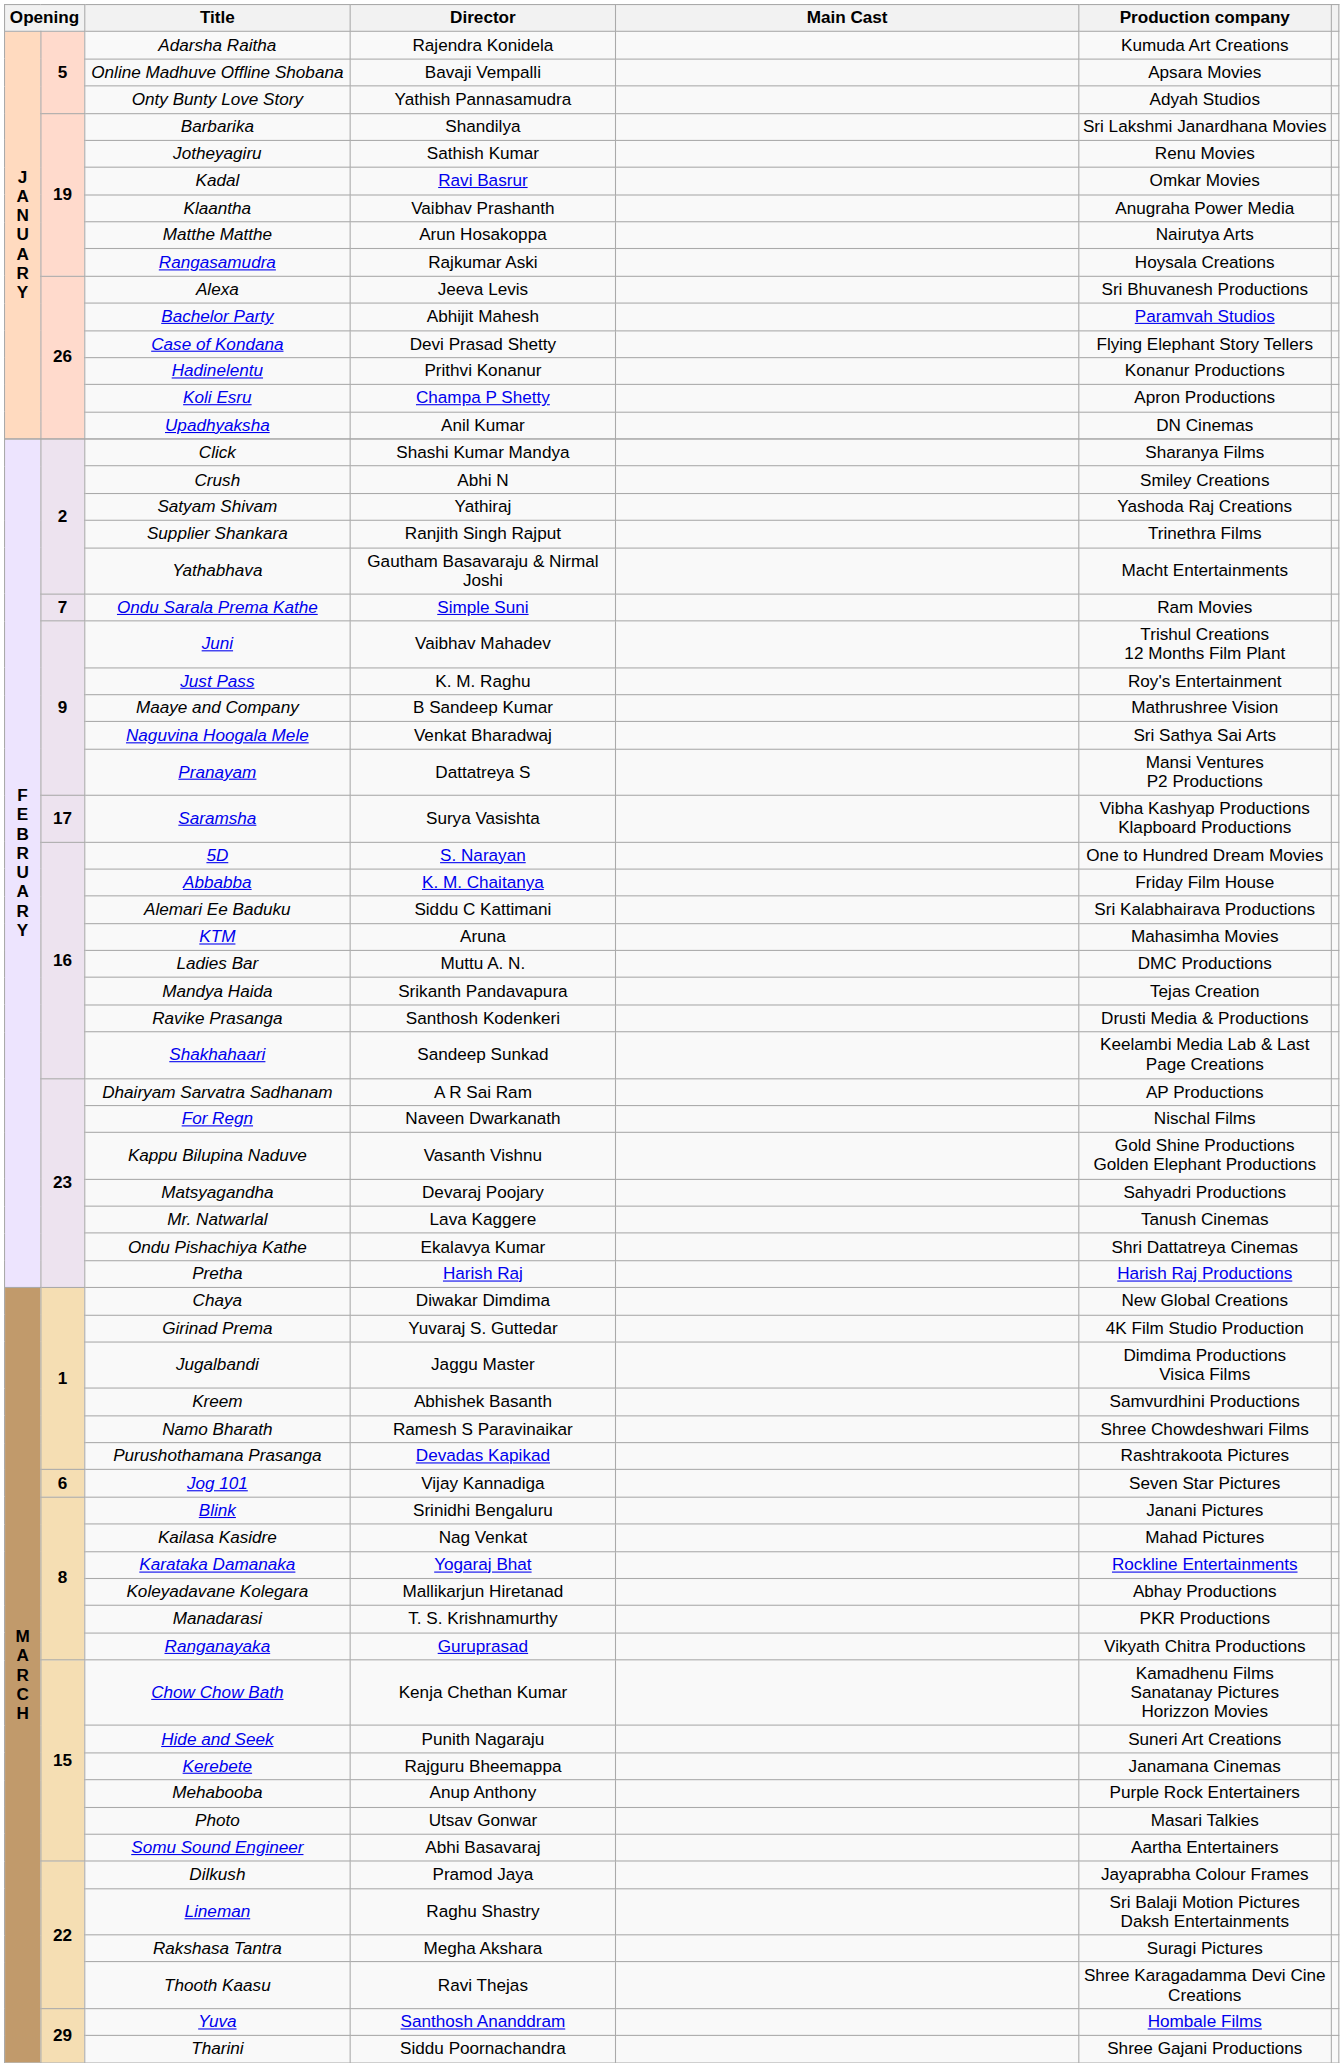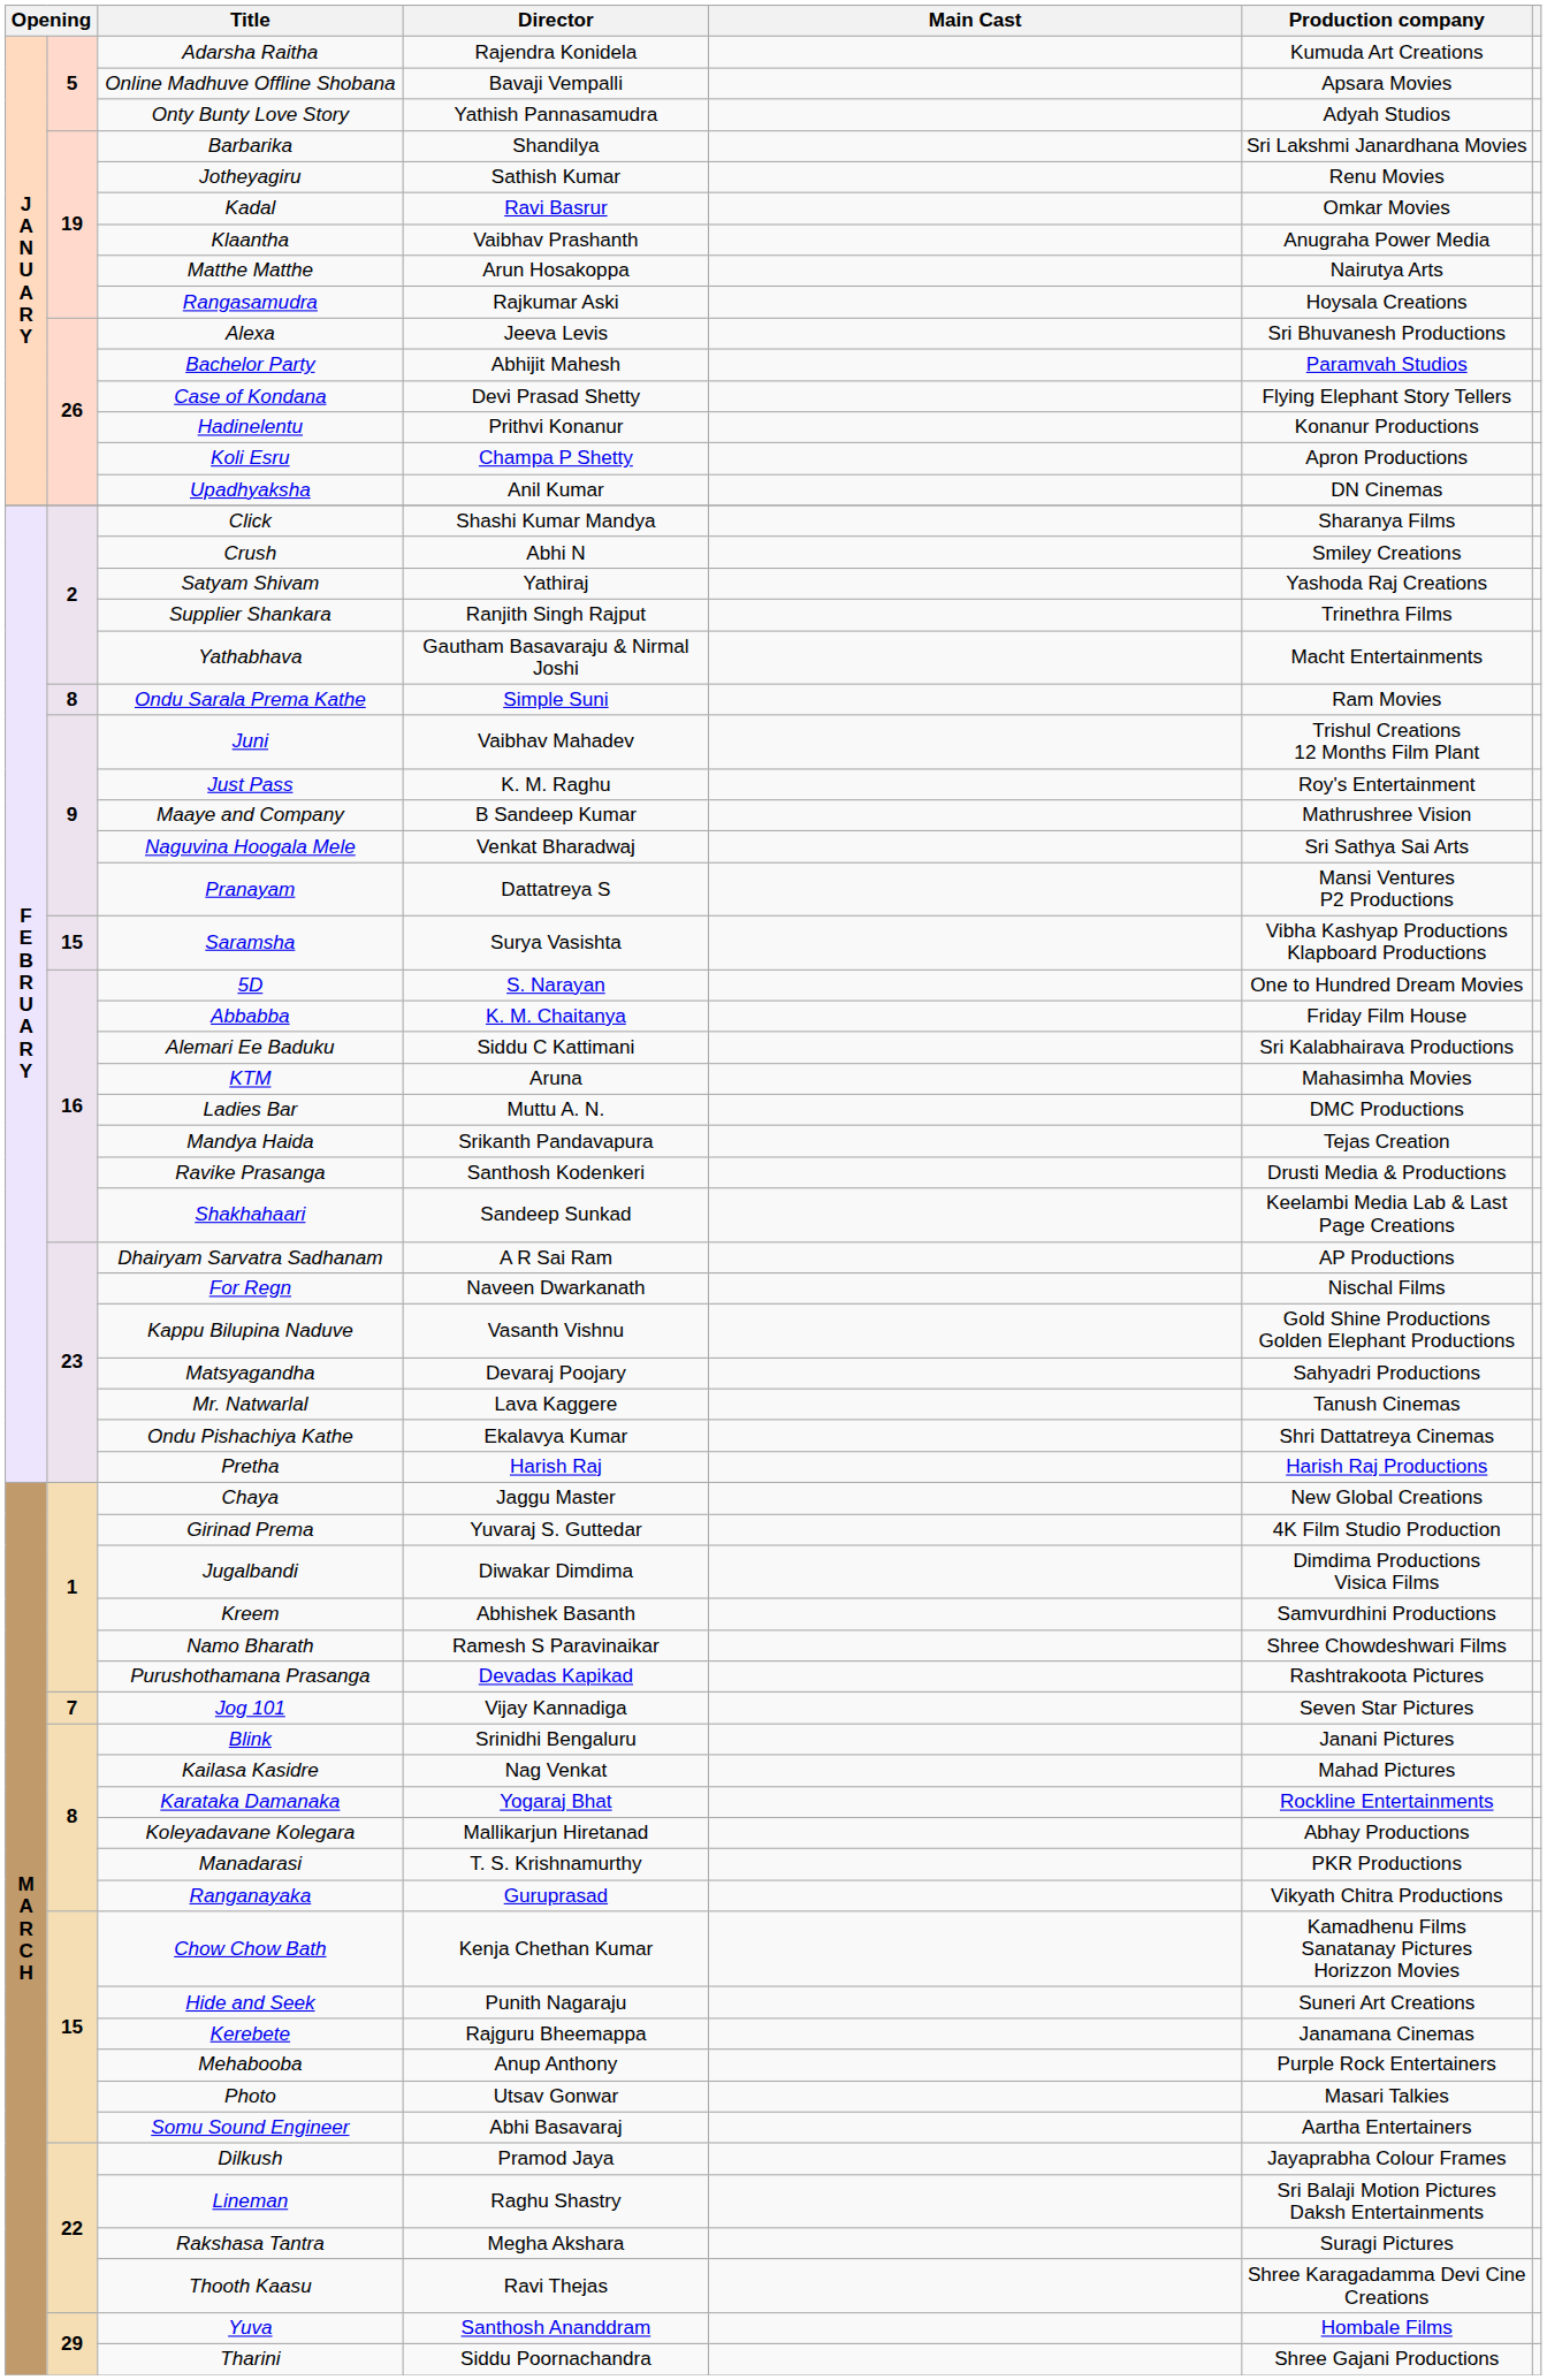Ondu Sarala Prema Kathe | column 2: 7 -> 8
Saramsha | column 2: 17 -> 15
Chaya | Director: Diwakar Dimdima -> Jaggu Master
Jugalbandi | Director: Jaggu Master -> Diwakar Dimdima
Jog 101 | column 2: 6 -> 7
